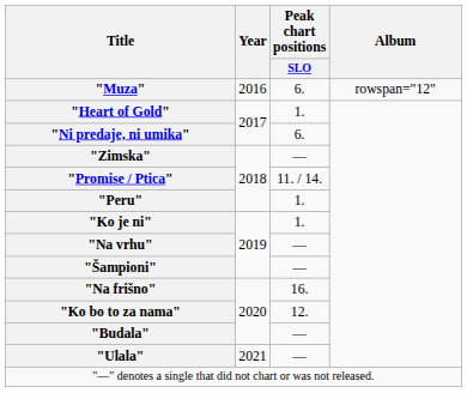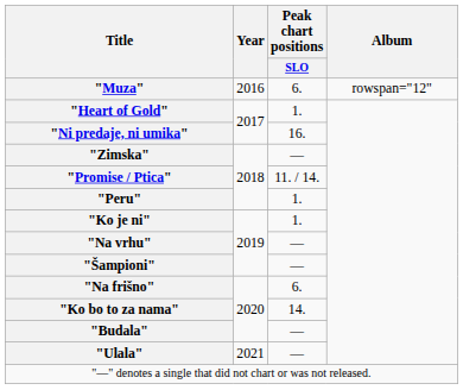"Ni predaje, ni umika" | Peak chart positions / SLO: 6. -> 16.
"Na frišno" | Peak chart positions / SLO: 16. -> 6.
"Ko bo to za nama" | Peak chart positions / SLO: 12. -> 14.
